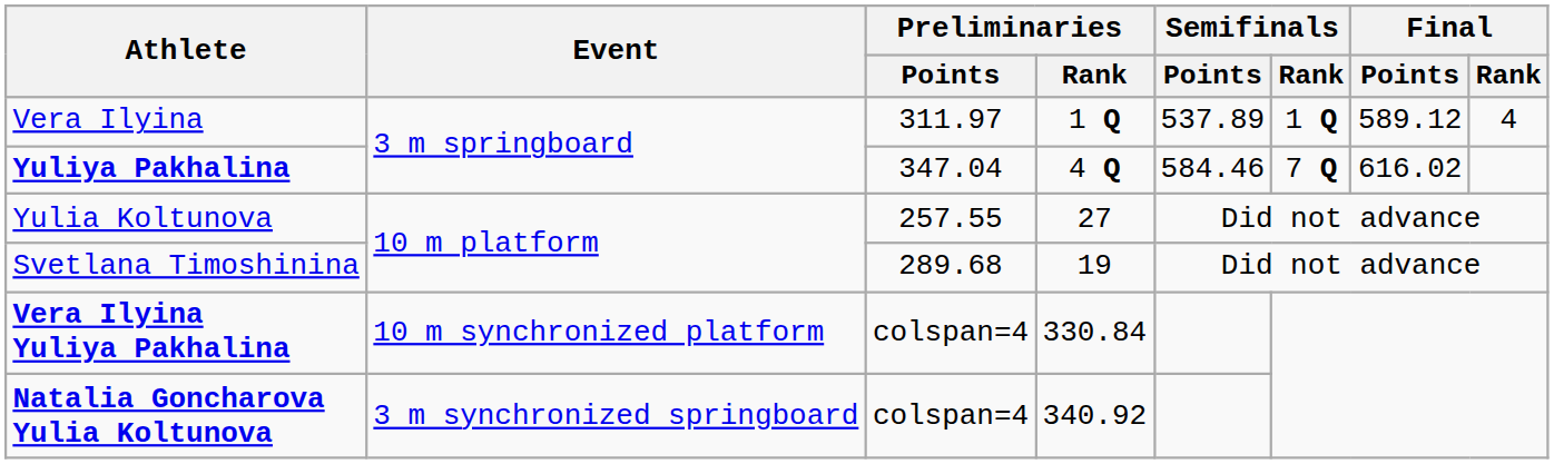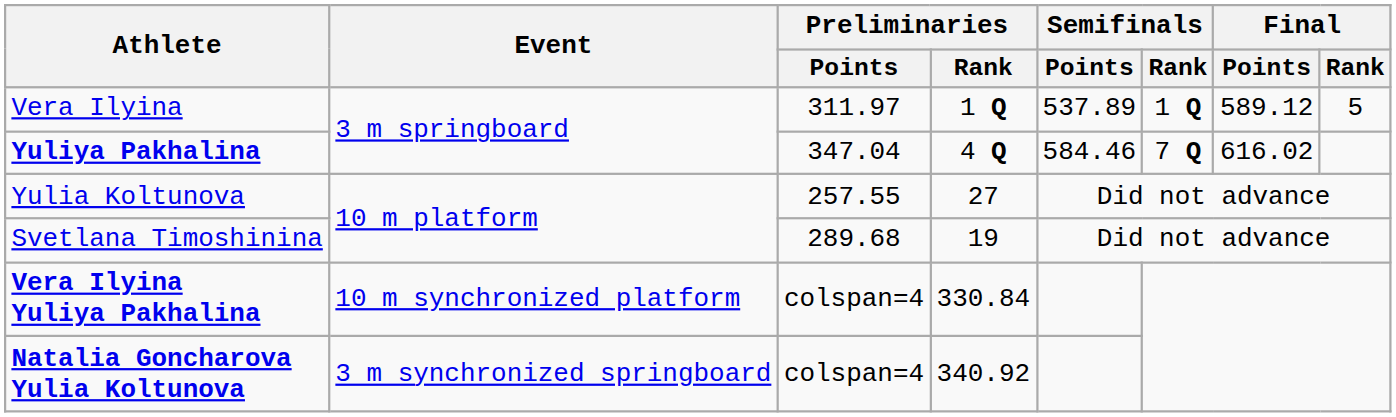Vera Ilyina | Final / Rank: 4 -> 5
